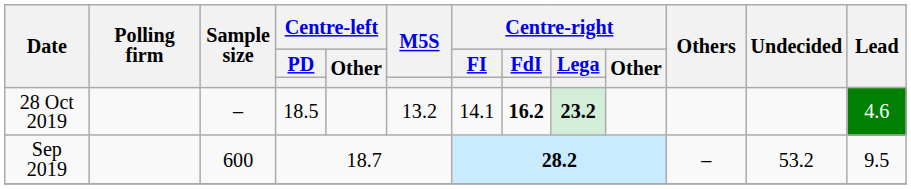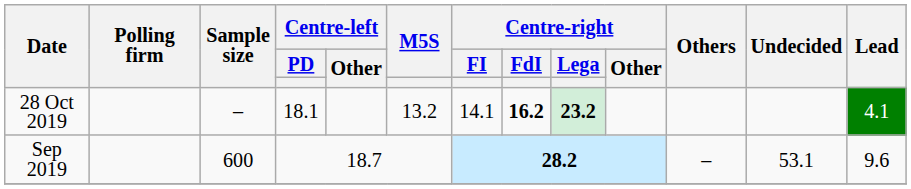28 Oct 2019 | Centre-left / PD: 18.5 -> 18.1
28 Oct 2019 | Lead: 4.6 -> 4.1
Sep 2019 | Undecided: 53.2 -> 53.1
Sep 2019 | Lead: 9.5 -> 9.6
